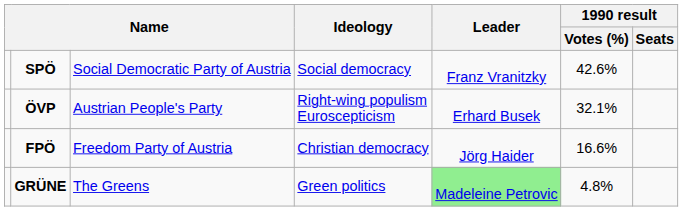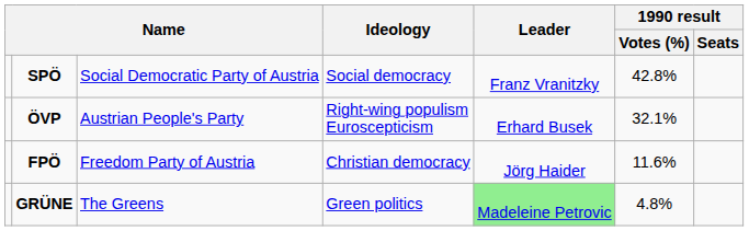SPÖ | 1990 result / Votes (%): 42.6% -> 42.8%
FPÖ | 1990 result / Votes (%): 16.6% -> 11.6%
